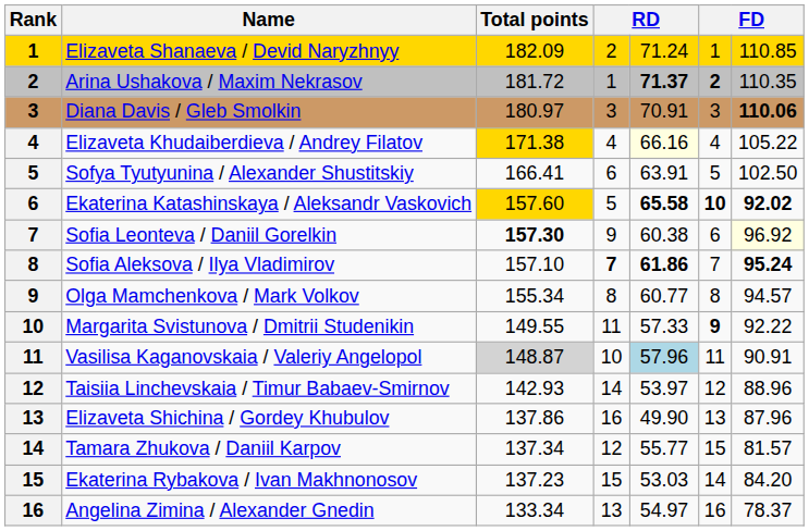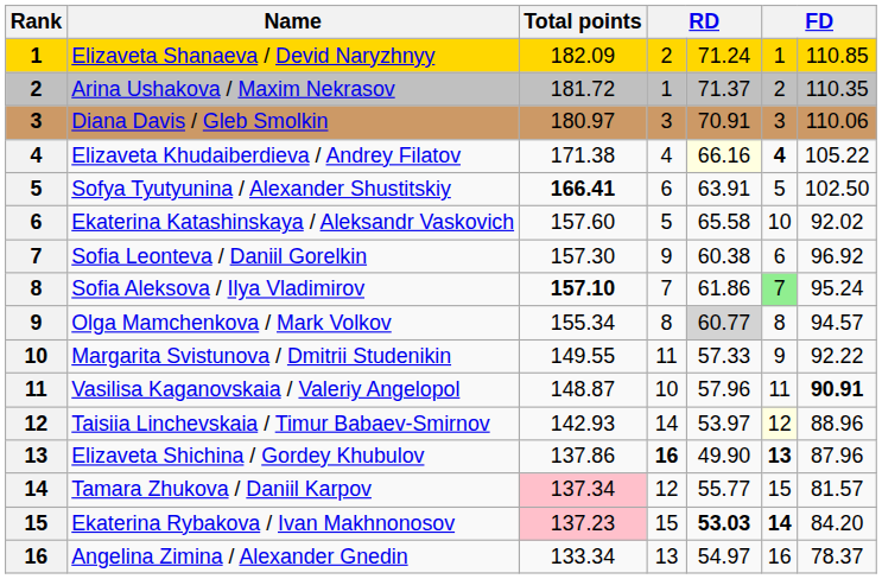Arina Ushakova / Maxim Nekrasov | column 5: bold -> normal
Arina Ushakova / Maxim Nekrasov | column 6: bold -> normal
Diana Davis / Gleb Smolkin | column 7: bold -> normal
Elizaveta Khudaiberdieva / Andrey Filatov | Total points: gold background -> no background
Elizaveta Khudaiberdieva / Andrey Filatov | column 6: normal -> bold
Sofya Tyutyunina / Alexander Shustitskiy | Total points: normal -> bold
Ekaterina Katashinskaya / Aleksandr Vaskovich | Total points: gold background -> no background
Ekaterina Katashinskaya / Aleksandr Vaskovich | column 5: bold -> normal
Ekaterina Katashinskaya / Aleksandr Vaskovich | column 6: bold -> normal
Ekaterina Katashinskaya / Aleksandr Vaskovich | column 7: bold -> normal
Sofia Leonteva / Daniil Gorelkin | Total points: bold -> normal
Sofia Leonteva / Daniil Gorelkin | column 7: lightyellow background -> no background
Sofia Aleksova / Ilya Vladimirov | Total points: normal -> bold
Sofia Aleksova / Ilya Vladimirov | column 4: bold -> normal
Sofia Aleksova / Ilya Vladimirov | column 5: bold -> normal
Sofia Aleksova / Ilya Vladimirov | column 6: no background -> lightgreen background
Sofia Aleksova / Ilya Vladimirov | column 7: bold -> normal
Olga Mamchenkova / Mark Volkov | column 5: no background -> lightgrey background
Margarita Svistunova / Dmitrii Studenikin | column 6: bold -> normal
Vasilisa Kaganovskaia / Valeriy Angelopol | Total points: lightgrey background -> no background
Vasilisa Kaganovskaia / Valeriy Angelopol | column 5: lightblue background -> no background
Vasilisa Kaganovskaia / Valeriy Angelopol | column 7: normal -> bold
Taisiia Linchevskaia / Timur Babaev-Smirnov | column 6: no background -> lightyellow background
Elizaveta Shichina / Gordey Khubulov | column 4: normal -> bold
Elizaveta Shichina / Gordey Khubulov | column 6: normal -> bold
Tamara Zhukova / Daniil Karpov | Total points: no background -> pink background
Ekaterina Rybakova / Ivan Makhnonosov | Total points: no background -> pink background
Ekaterina Rybakova / Ivan Makhnonosov | column 5: normal -> bold
Ekaterina Rybakova / Ivan Makhnonosov | column 6: normal -> bold
